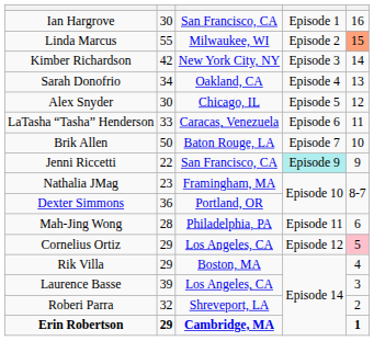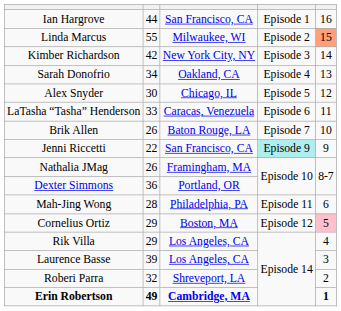Ian Hargrove | column 2: 30 -> 44
Brik Allen | column 2: 50 -> 26
Nathalia JMag | column 2: 23 -> 26
Cornelius Ortiz | column 3: Los Angeles, CA -> Boston, MA
Rik Villa | column 3: Boston, MA -> Los Angeles, CA
Erin Robertson | column 2: 29 -> 49
